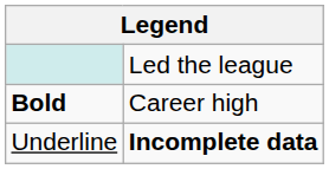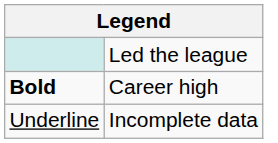Underline | column 2: bold -> normal
